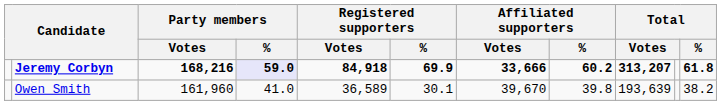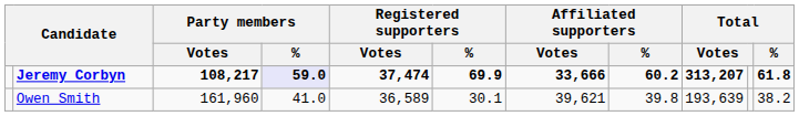Jeremy Corbyn | Party members / Votes: 168,216 -> 108,217
Jeremy Corbyn | Registered supporters / Votes: 84,918 -> 37,474
Owen Smith | Affiliated supporters / Votes: 39,670 -> 39,621
